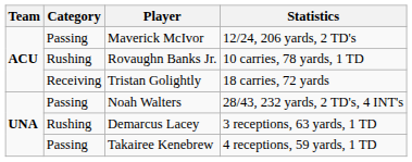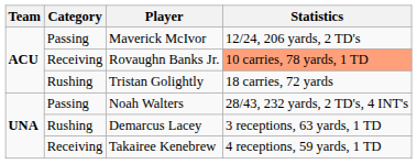Rovaughn Banks Jr. | Category: Rushing -> Receiving
Rovaughn Banks Jr. | Statistics: no background -> lightsalmon background
Tristan Golightly | Category: Receiving -> Rushing
Takairee Kenebrew | Category: Passing -> Receiving
